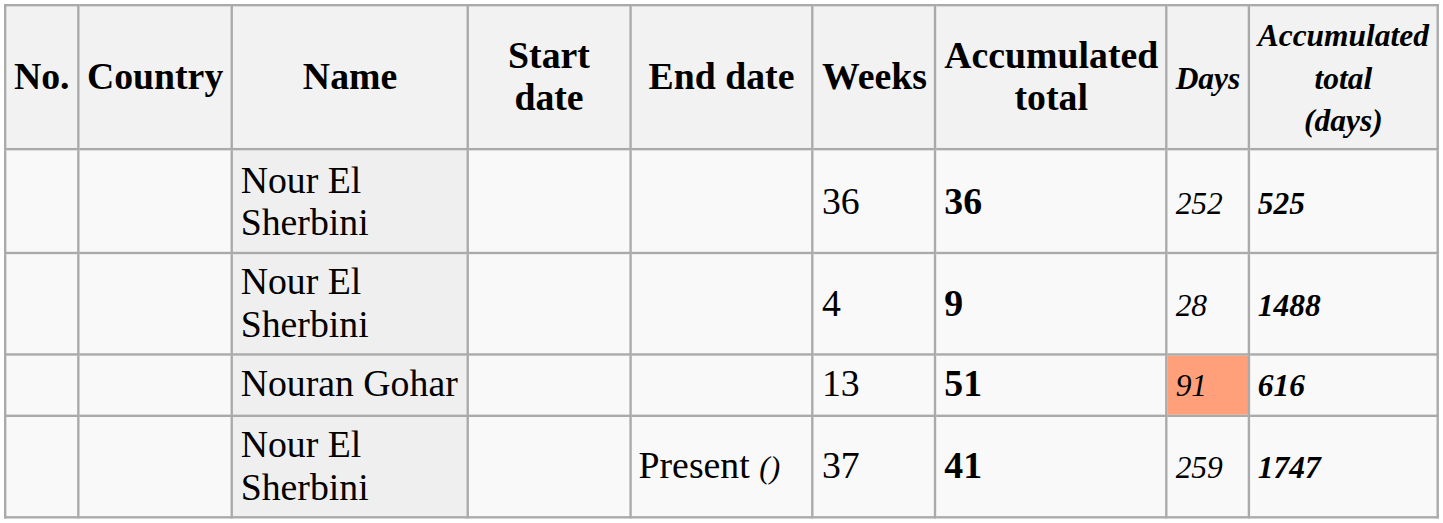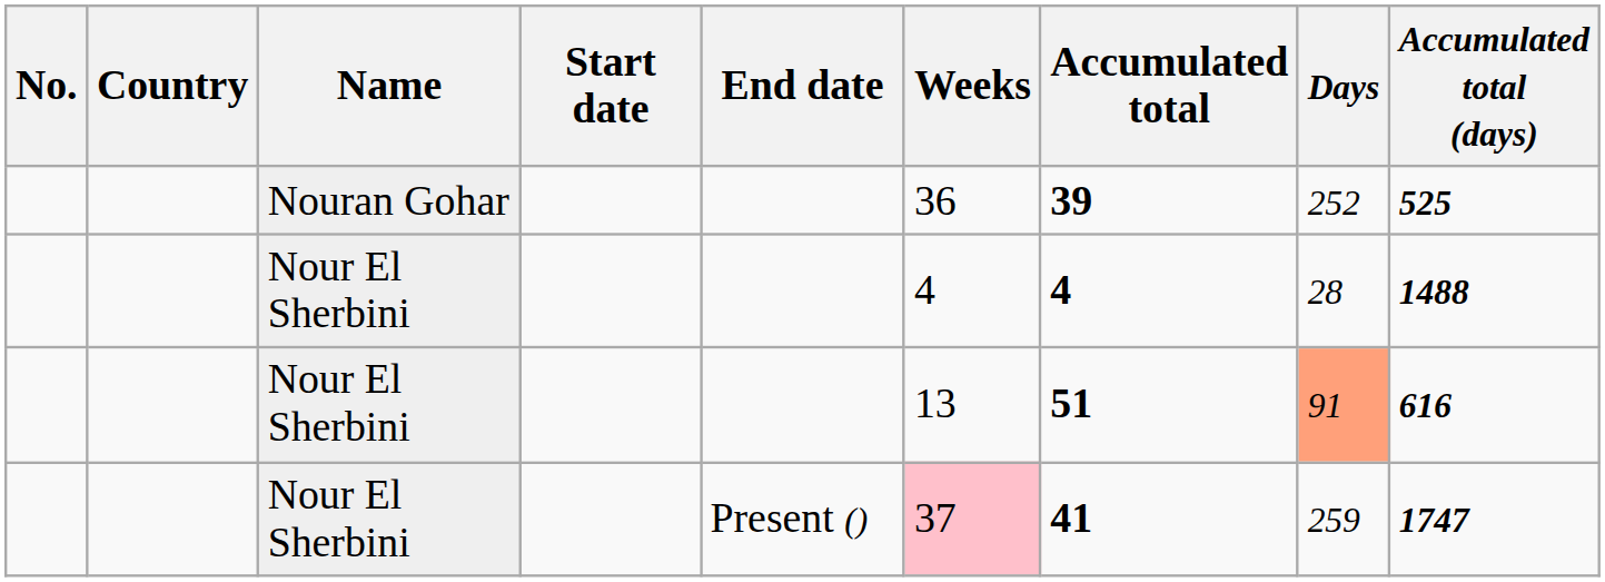row 2 | Name: Nour El Sherbini -> Nouran Gohar
row 2 | Accumulated total: 36 -> 39
row 3 | Accumulated total: 9 -> 4
row 4 | Name: Nouran Gohar -> Nour El Sherbini
row 5 | Weeks: no background -> pink background
